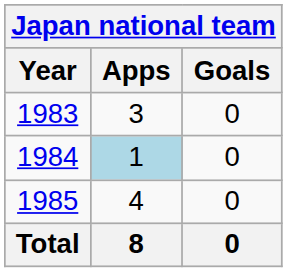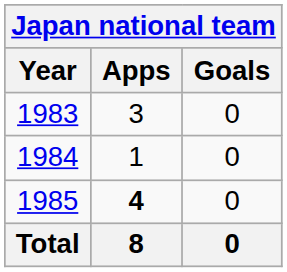1984 | Apps: lightblue background -> no background
1985 | Apps: normal -> bold
